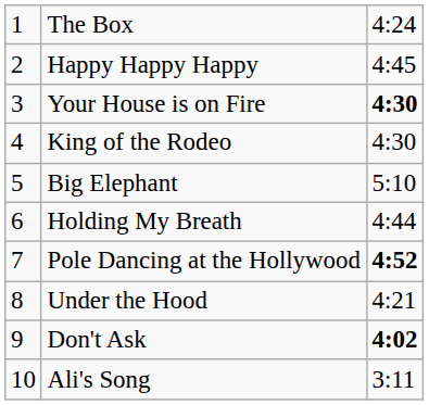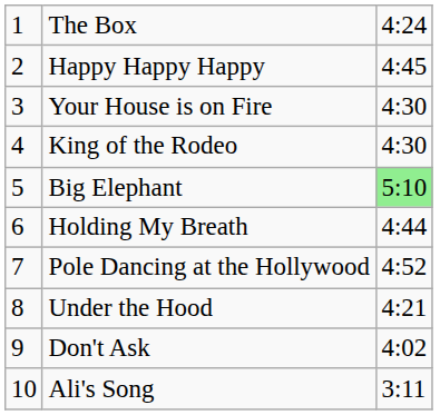Your House is on Fire | column 3: bold -> normal
Big Elephant | column 3: no background -> lightgreen background
Pole Dancing at the Hollywood | column 3: bold -> normal
Don't Ask | column 3: bold -> normal
